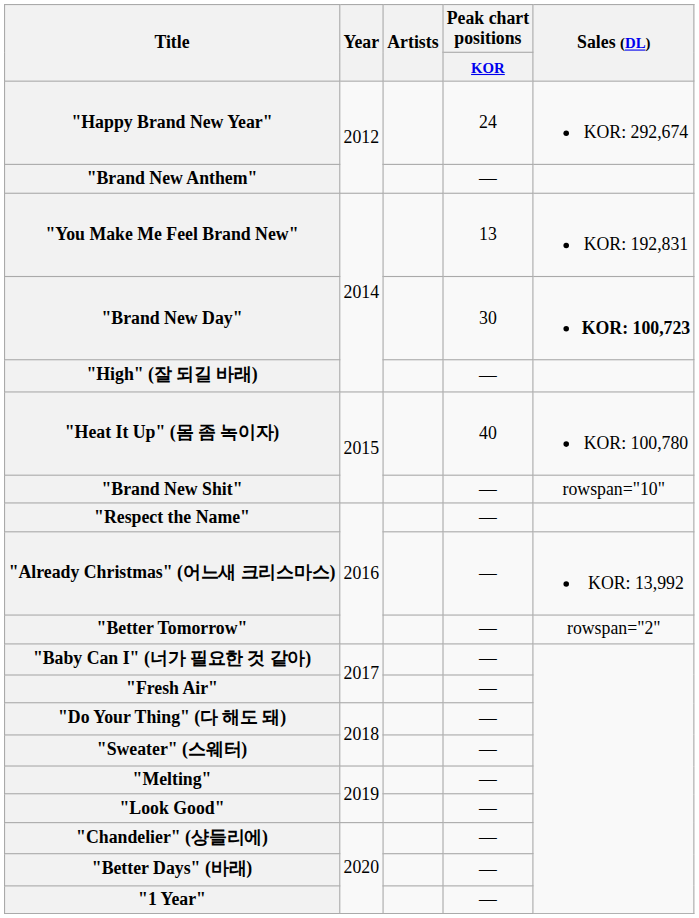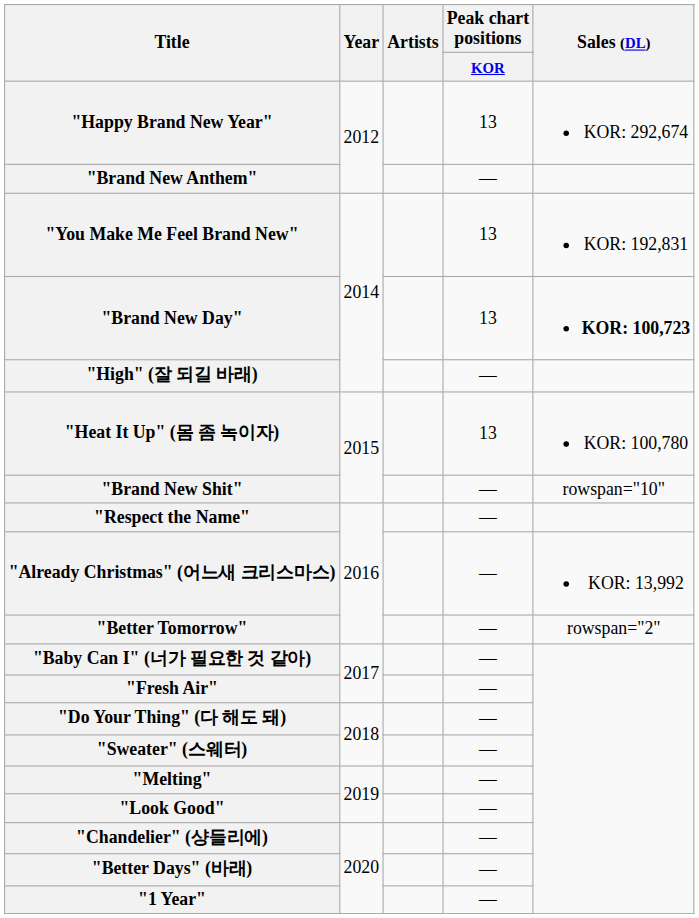"Happy Brand New Year" | Peak chart positions / KOR: 24 -> 13
"Brand New Day" | Peak chart positions / KOR: 30 -> 13
"Heat It Up" (몸 좀 녹이자) | Peak chart positions / KOR: 40 -> 13
